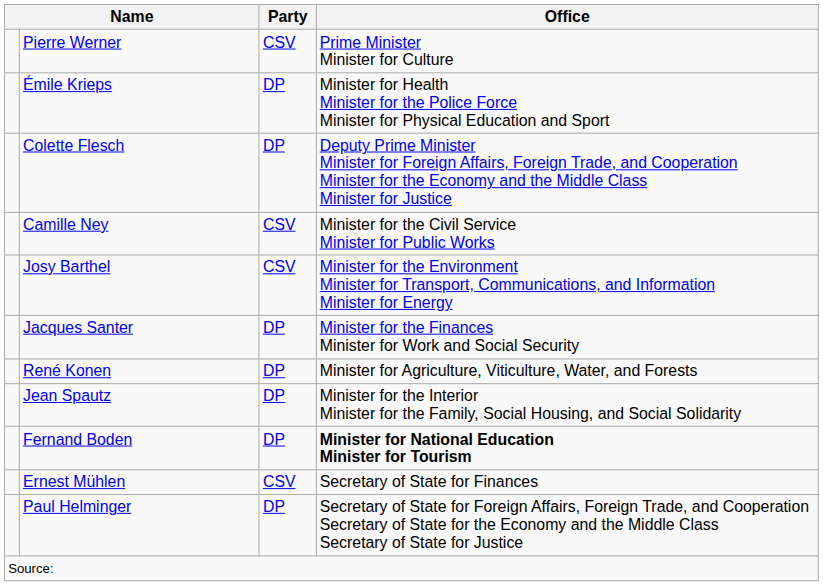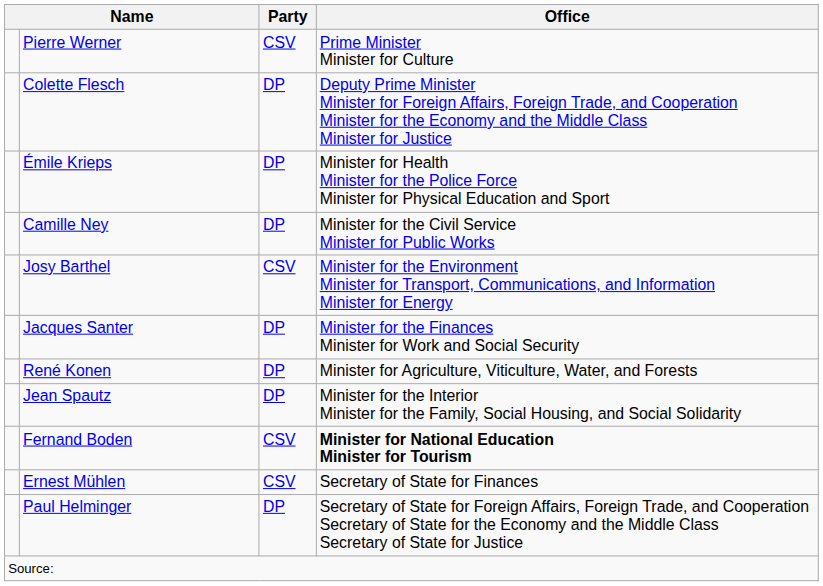rows swapped: Colette Flesch <-> Émile Krieps
Camille Ney | Party: CSV -> DP
Fernand Boden | Party: DP -> CSV
